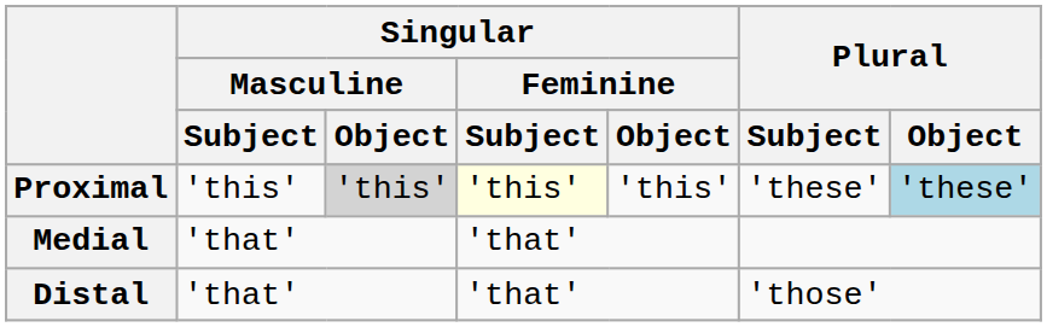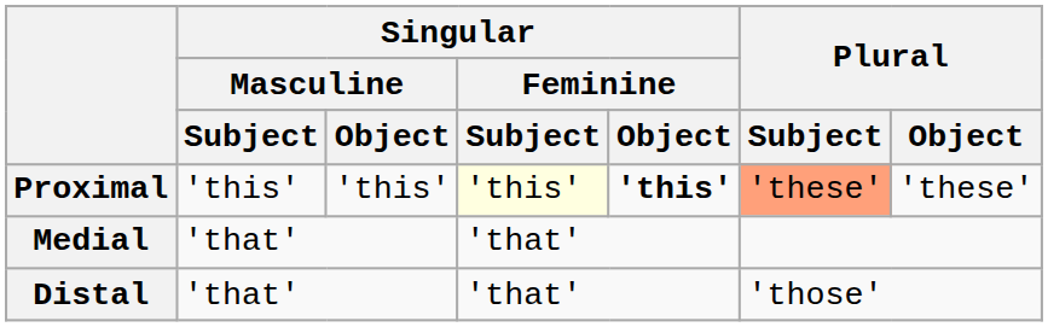Proximal | Singular / Masculine / Object: lightgrey background -> no background
Proximal | Singular / Feminine / Object: normal -> bold
Proximal | Plural / Subject: no background -> lightsalmon background
Proximal | Plural / Object: lightblue background -> no background
